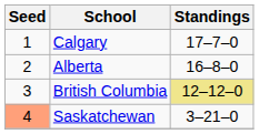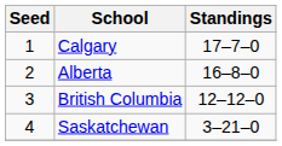British Columbia | Standings: khaki background -> no background
Saskatchewan | Seed: lightsalmon background -> no background
